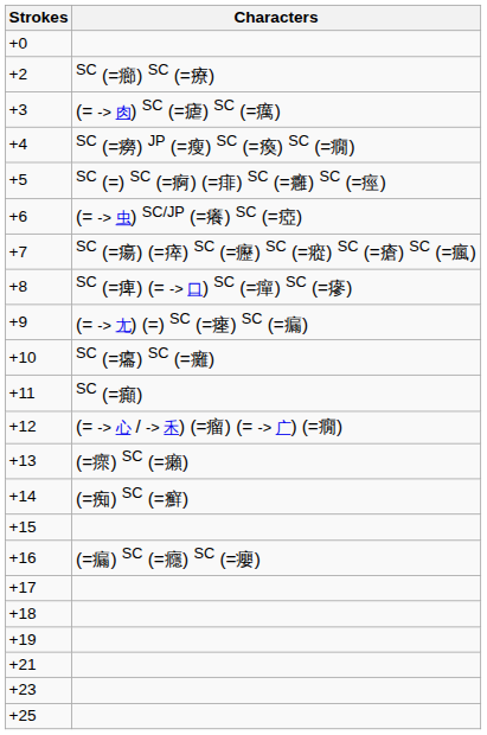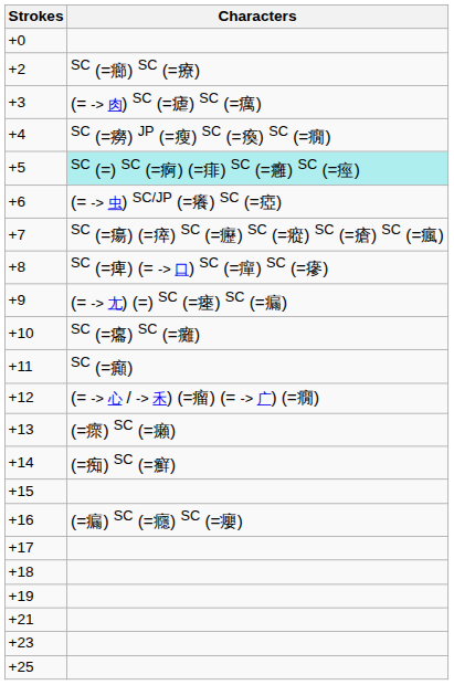+5 | Characters: no background -> paleturquoise background
